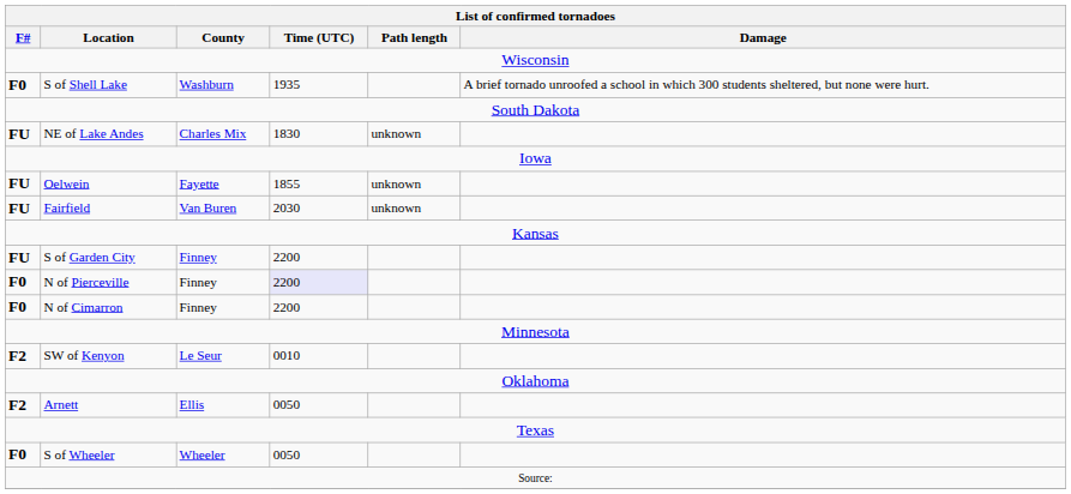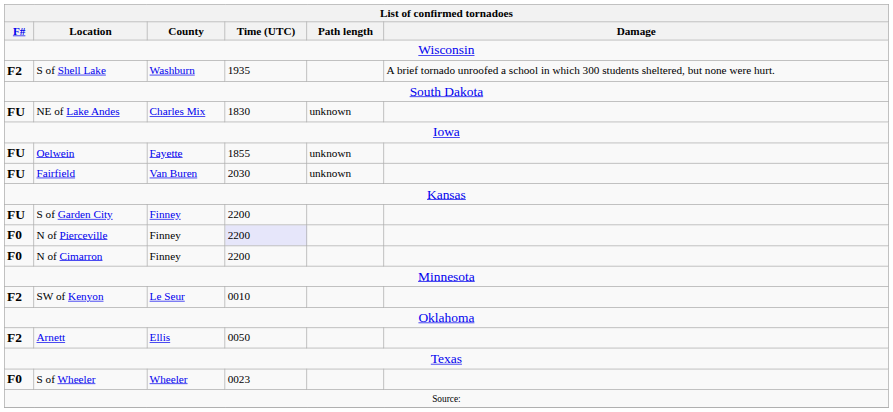S of Shell Lake | List of confirmed tornadoes / F#: F0 -> F2
S of Wheeler | List of confirmed tornadoes / Time (UTC): 0050 -> 0023
